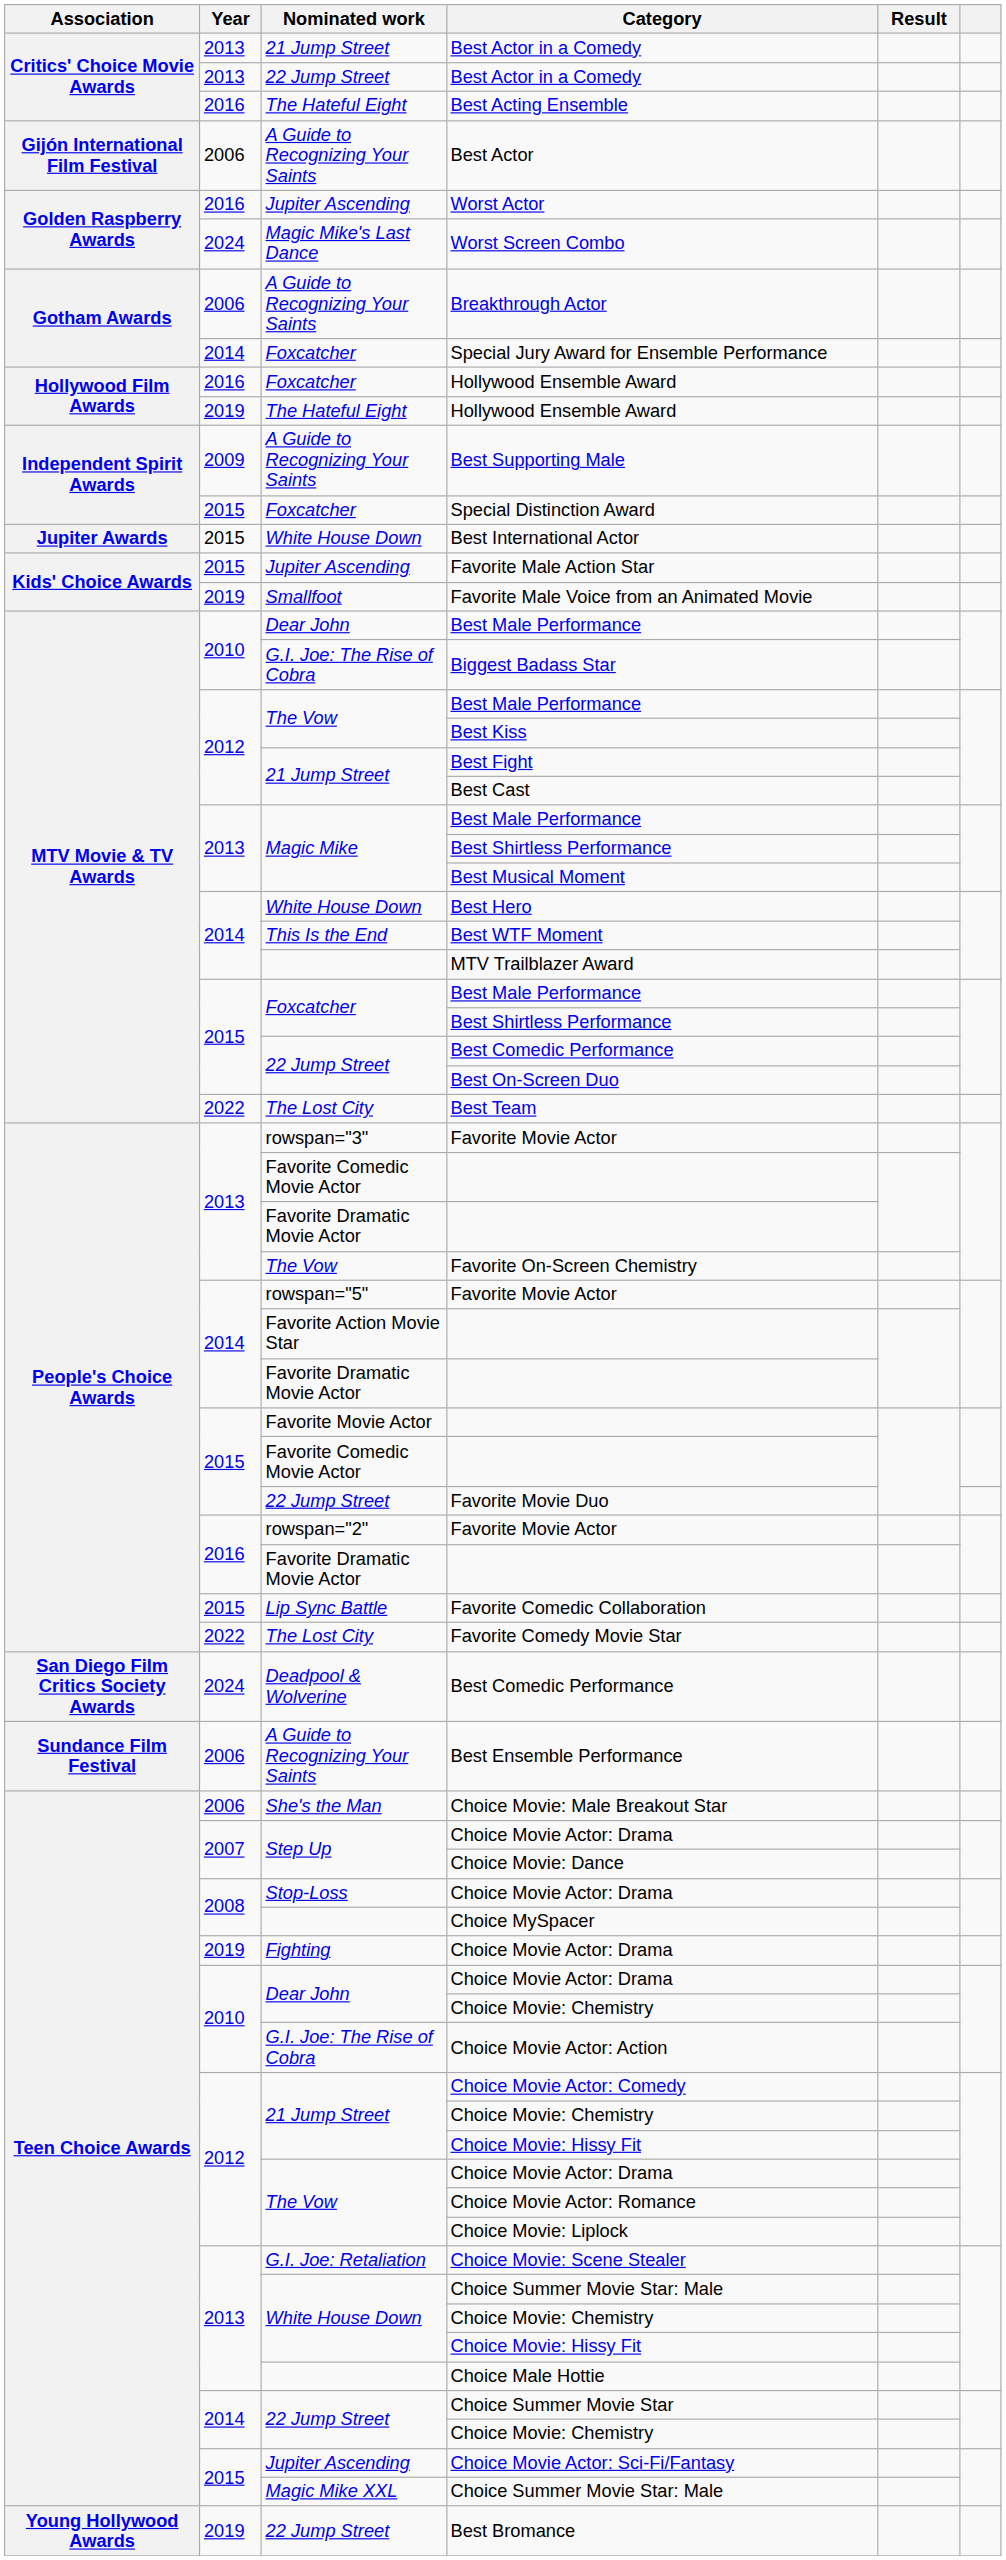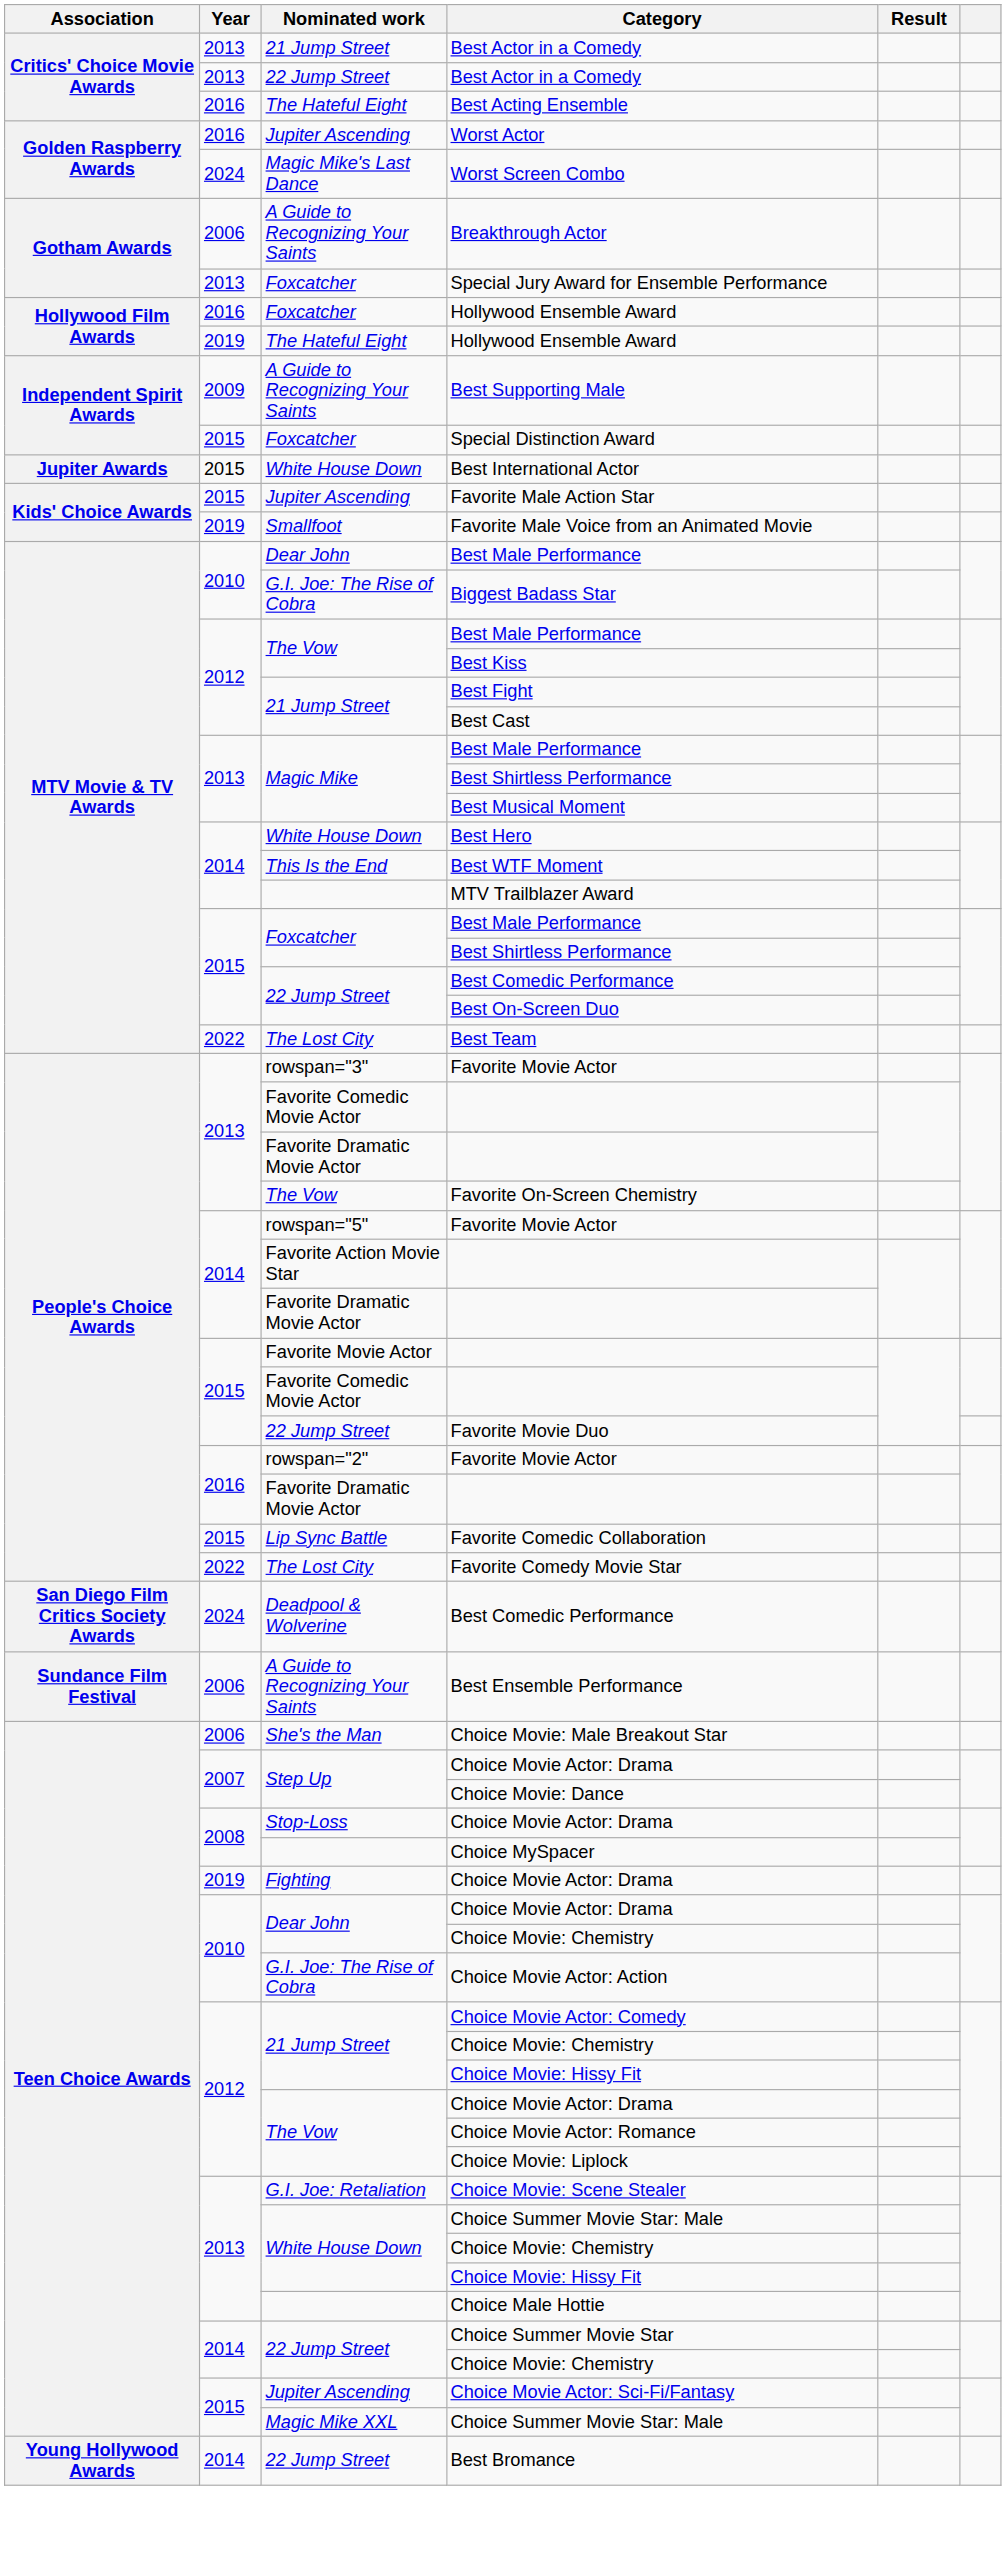- row: Gijón International Film Festival | 2006 | A Guide to Recognizing Your Saints | Best Actor
Special Jury Award for Ensemble Performance | Year: 2014 -> 2013
Best Bromance | Year: 2019 -> 2014
